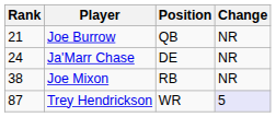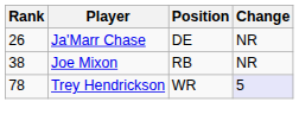- row: 21 | Joe Burrow | QB | NR
Ja'Marr Chase | Rank: 24 -> 26
Trey Hendrickson | Rank: 87 -> 78
